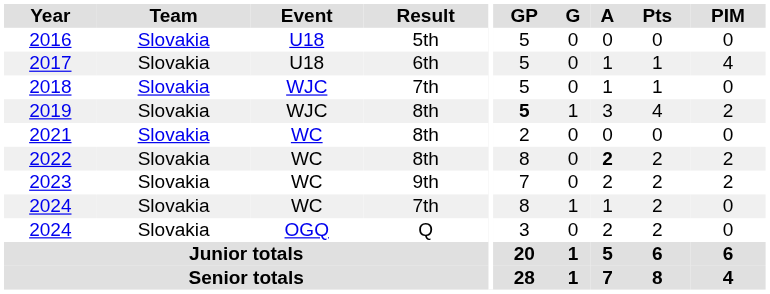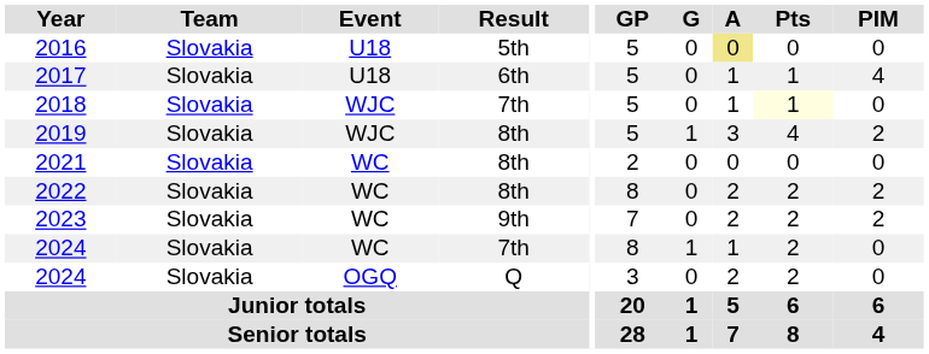2016 | A: no background -> khaki background
2018 | Pts: no background -> lightyellow background
2019 | GP: bold -> normal
2022 | A: bold -> normal
